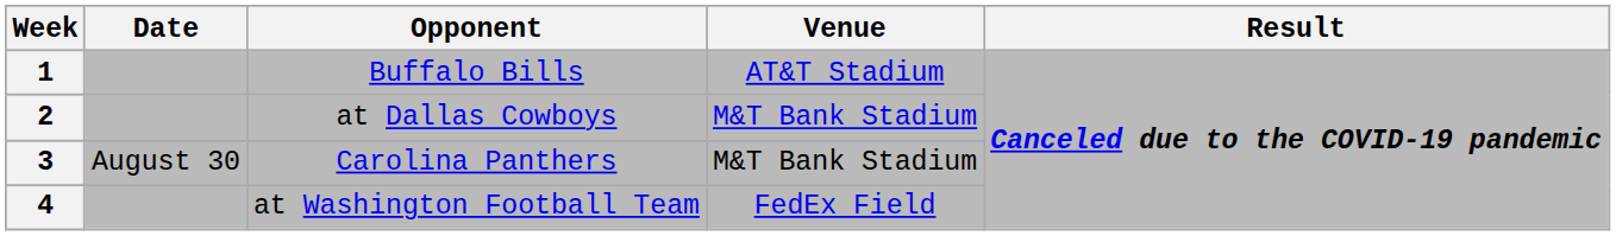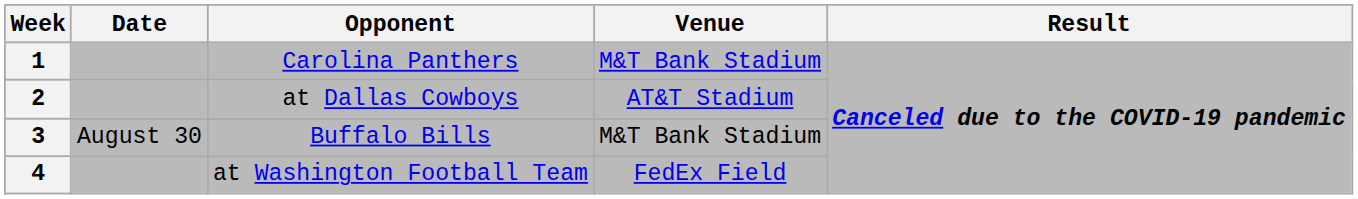1 | Opponent: Buffalo Bills -> Carolina Panthers
1 | Venue: AT&T Stadium -> M&T Bank Stadium
2 | Venue: M&T Bank Stadium -> AT&T Stadium
3 | Opponent: Carolina Panthers -> Buffalo Bills
